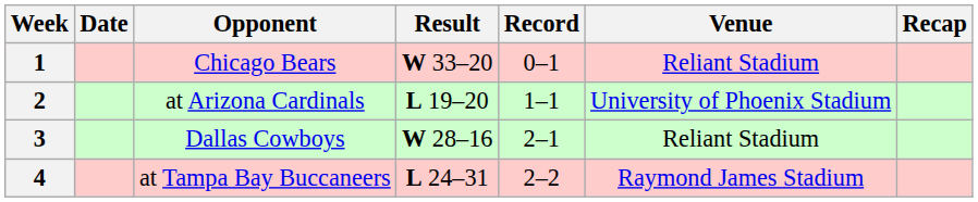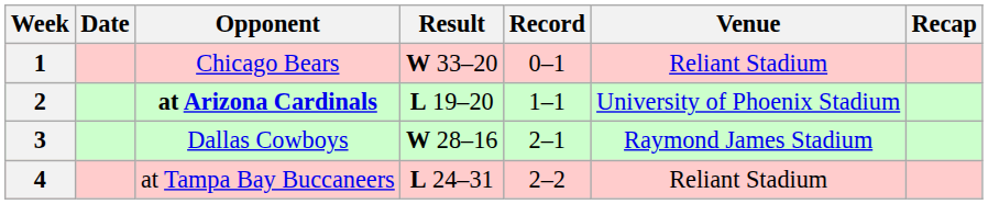2 | Opponent: normal -> bold
3 | Venue: Reliant Stadium -> Raymond James Stadium
4 | Venue: Raymond James Stadium -> Reliant Stadium
